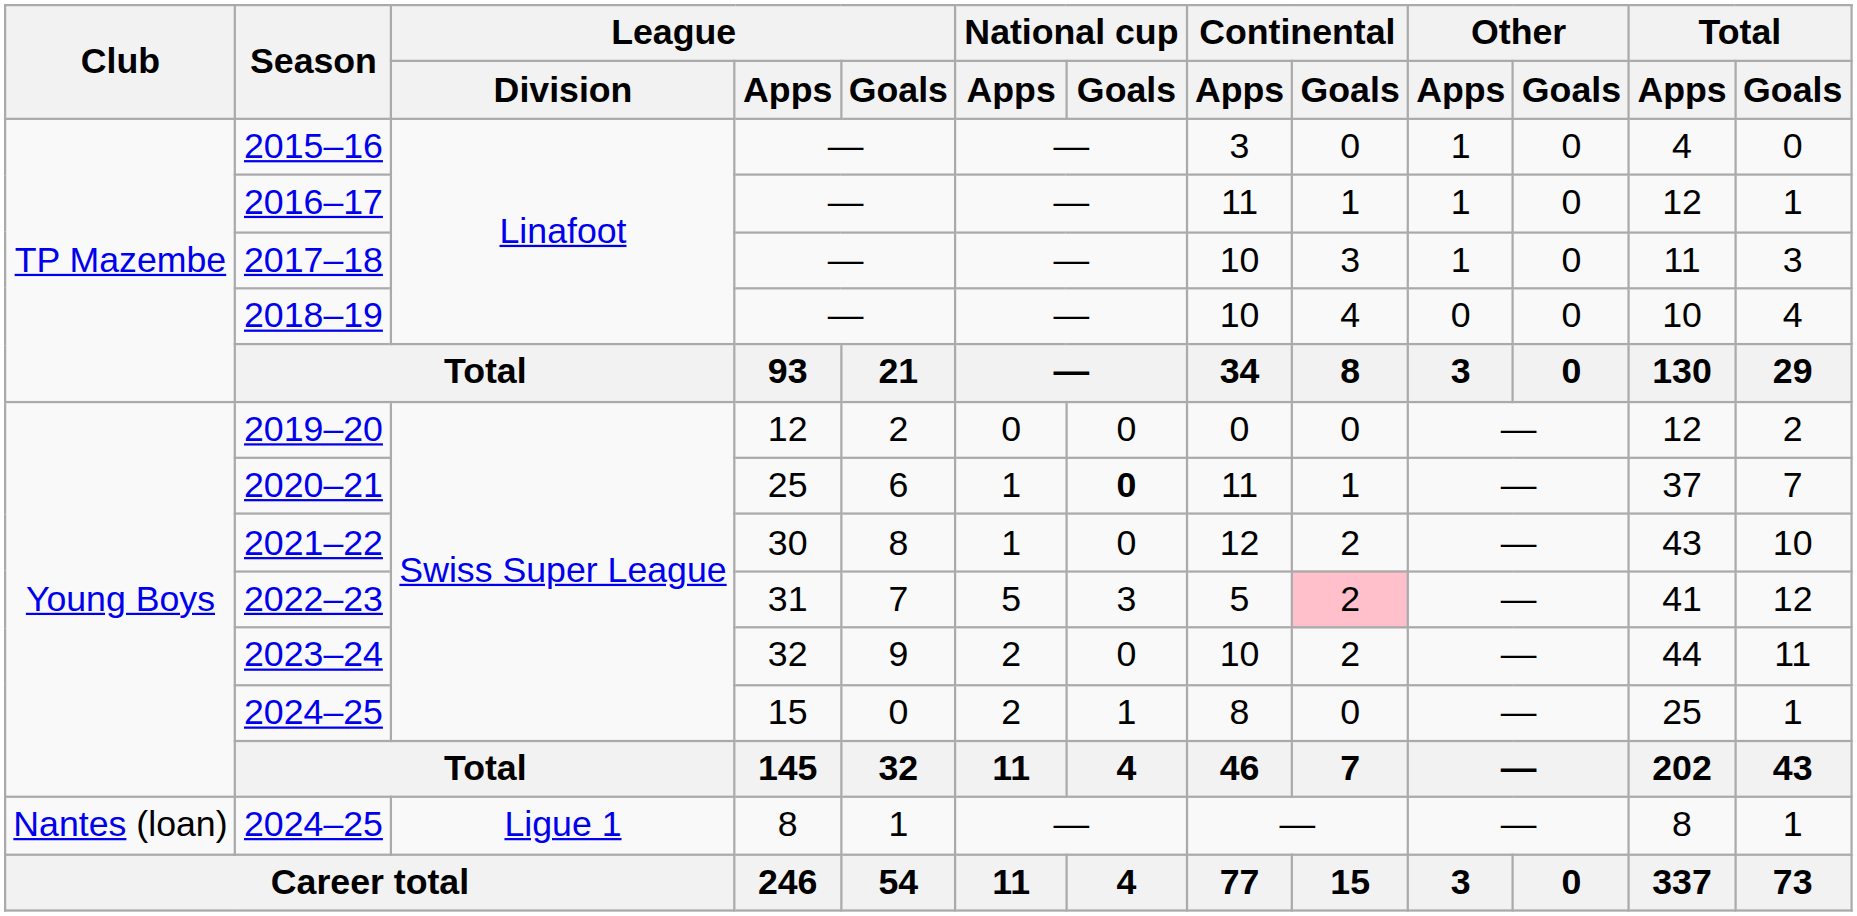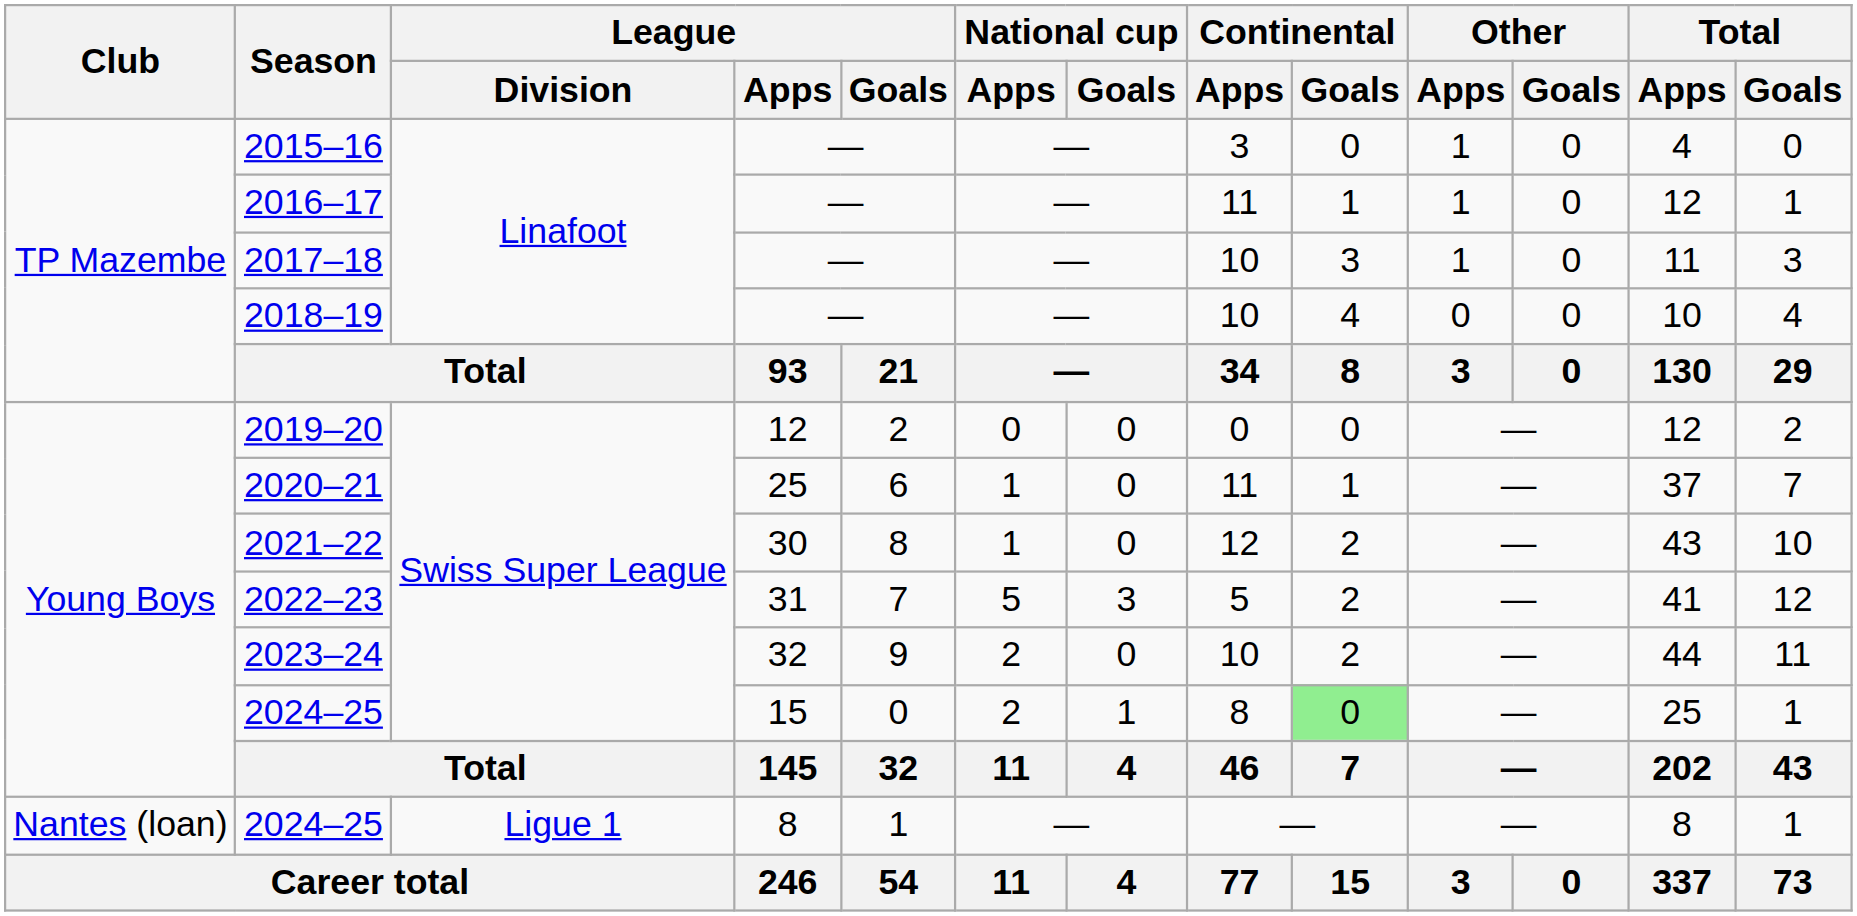2020–21 | National cup / Goals: bold -> normal
2022–23 | Continental / Goals: pink background -> no background
2024–25 / 15 | Continental / Goals: no background -> lightgreen background
